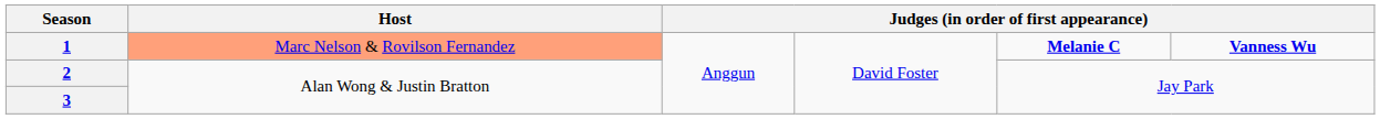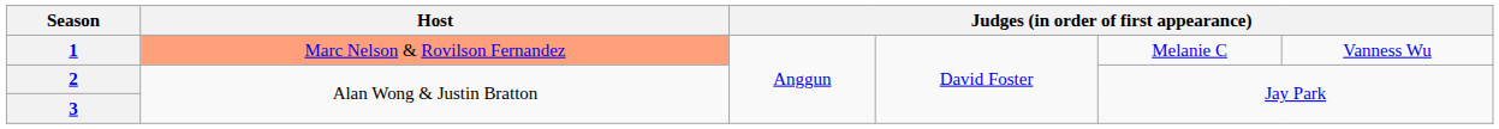1 | column 5: bold -> normal
1 | column 6: bold -> normal
